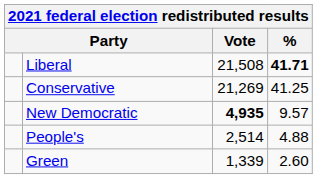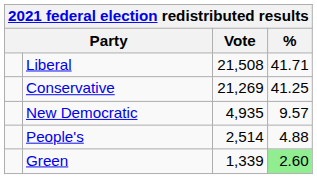Liberal | %: bold -> normal
New Democratic | Vote: bold -> normal
Green | %: no background -> lightgreen background
